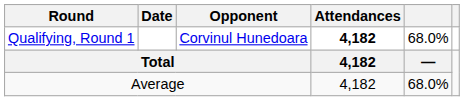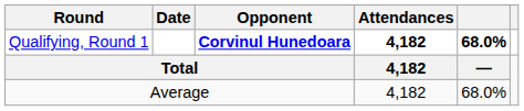Qualifying, Round 1 | Opponent: normal -> bold
Qualifying, Round 1 | column 5: normal -> bold
